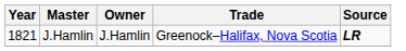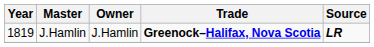row 2 | Year: 1821 -> 1819
row 2 | Trade: normal -> bold
